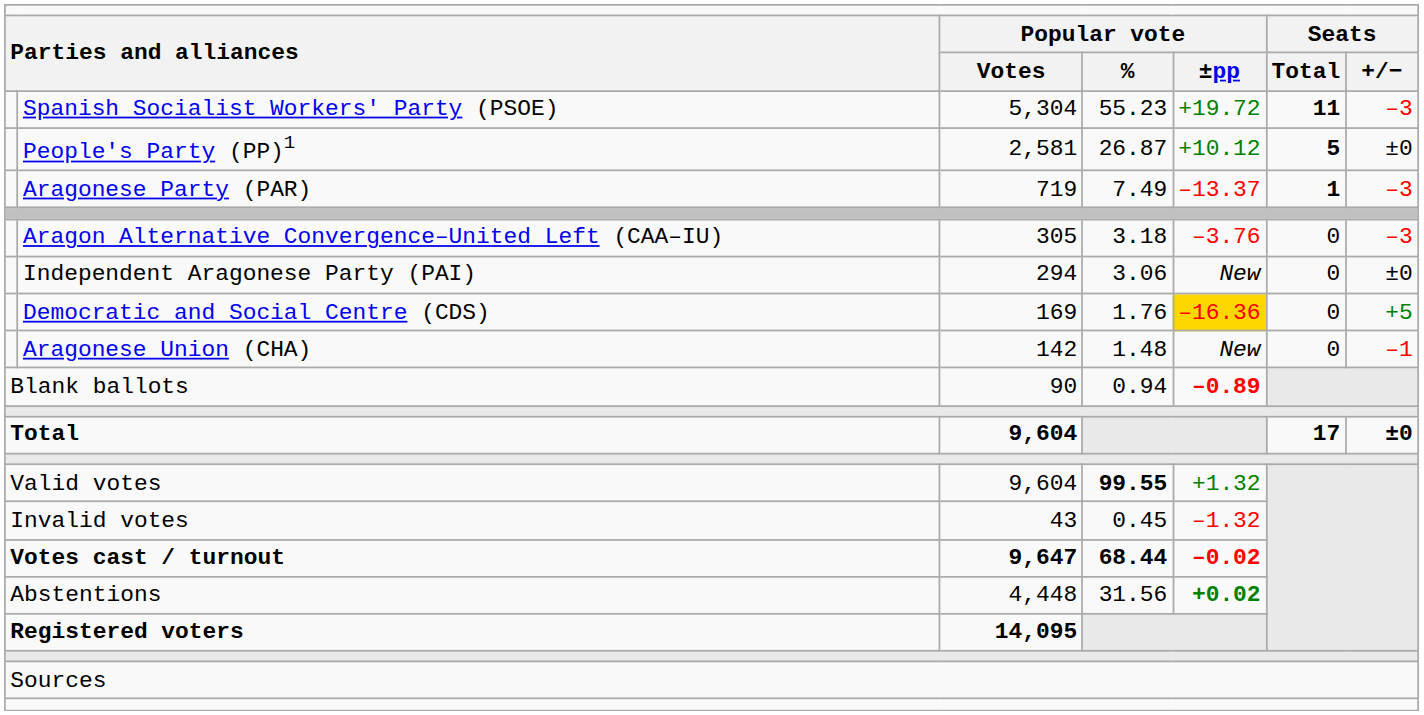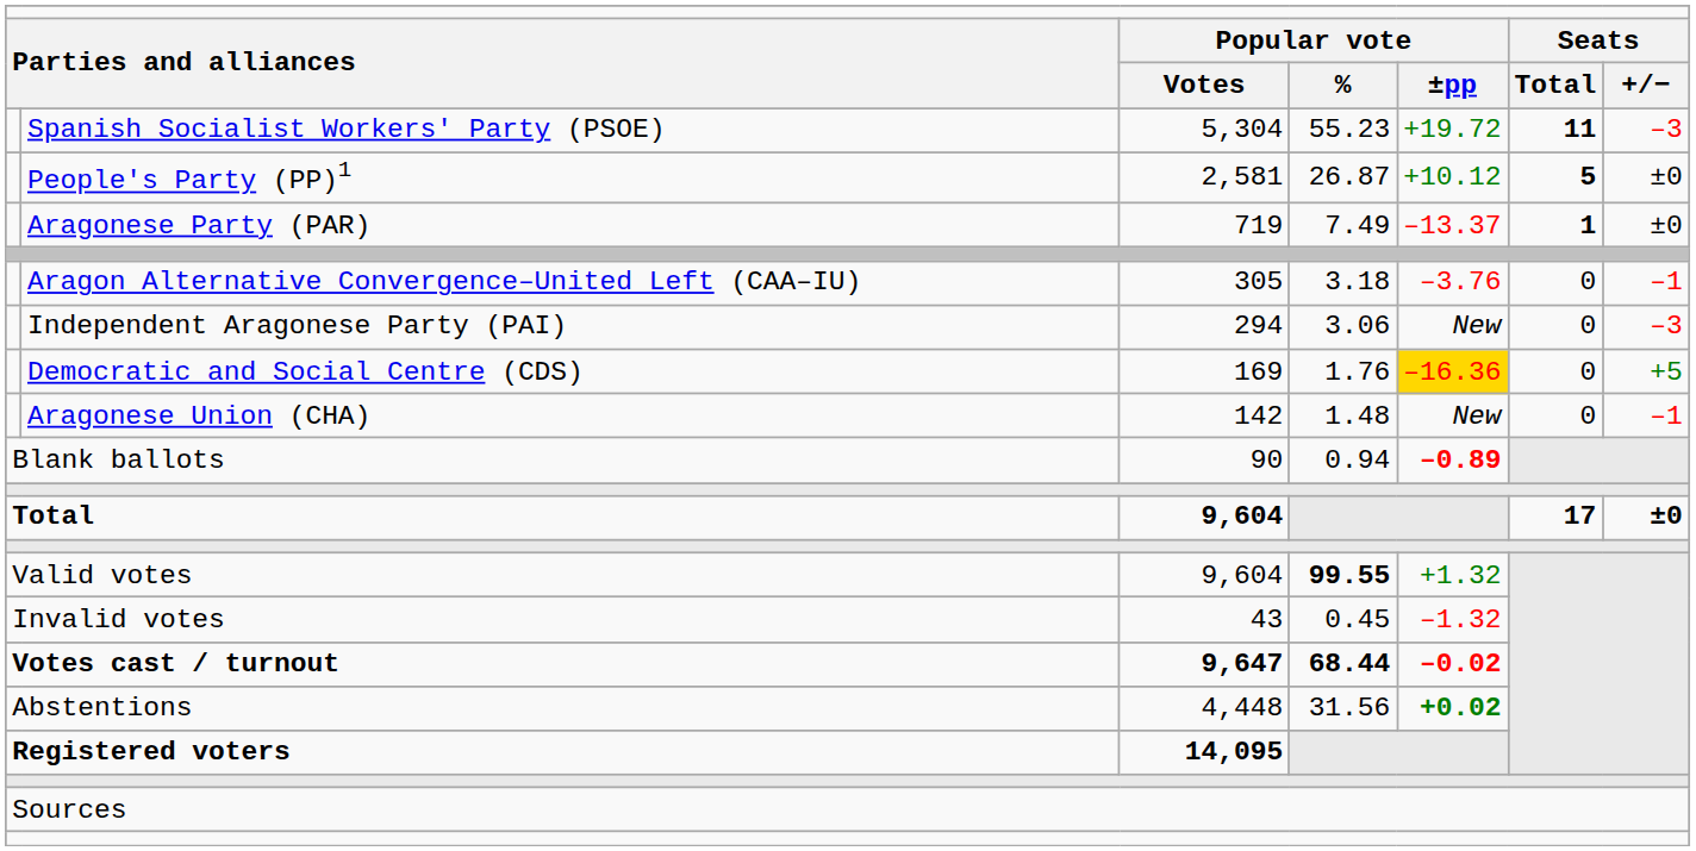Aragonese Party (PAR) | column 7: –3 -> ±0
Aragon Alternative Convergence–United Left (CAA–IU) | column 7: –3 -> –1
Independent Aragonese Party (PAI) | column 7: ±0 -> –3
